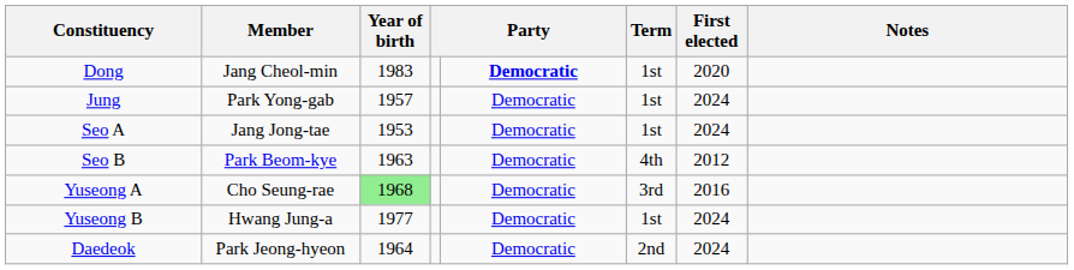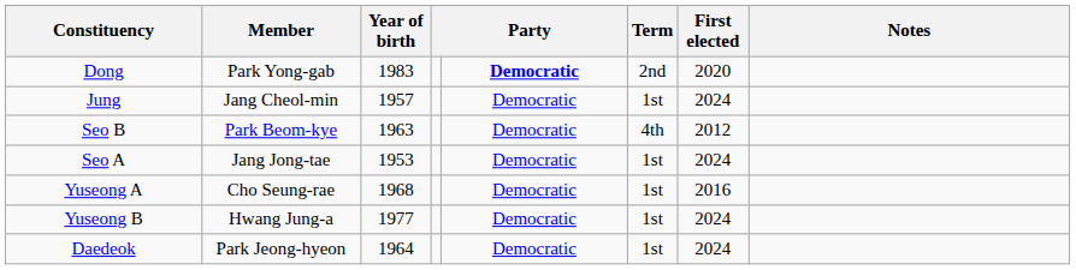Dong | Member: Jang Cheol-min -> Park Yong-gab
Dong | Term: 1st -> 2nd
Jung | Member: Park Yong-gab -> Jang Cheol-min
rows swapped: Seo A <-> Seo B
Yuseong A | Year of birth: lightgreen background -> no background
Yuseong A | Term: 3rd -> 1st
Daedeok | Term: 2nd -> 1st
